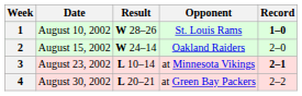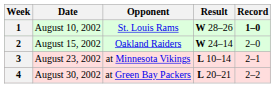columns swapped: Opponent <-> Result
3 | Record: bold -> normal
